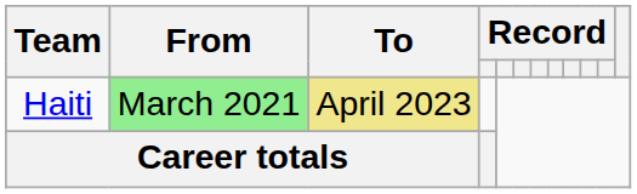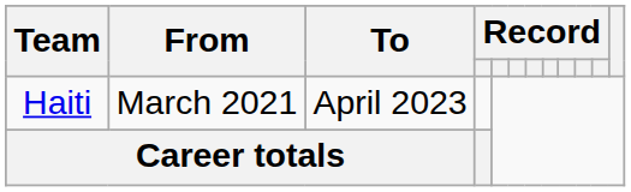Haiti | From: lightgreen background -> no background
Haiti | To: khaki background -> no background
